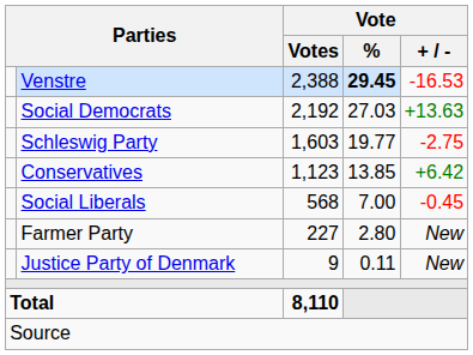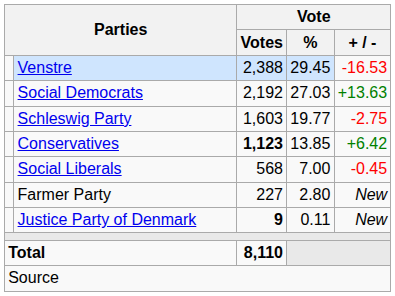Venstre | Vote / %: bold -> normal
Conservatives | Vote / Votes: normal -> bold
Justice Party of Denmark | Vote / Votes: normal -> bold
